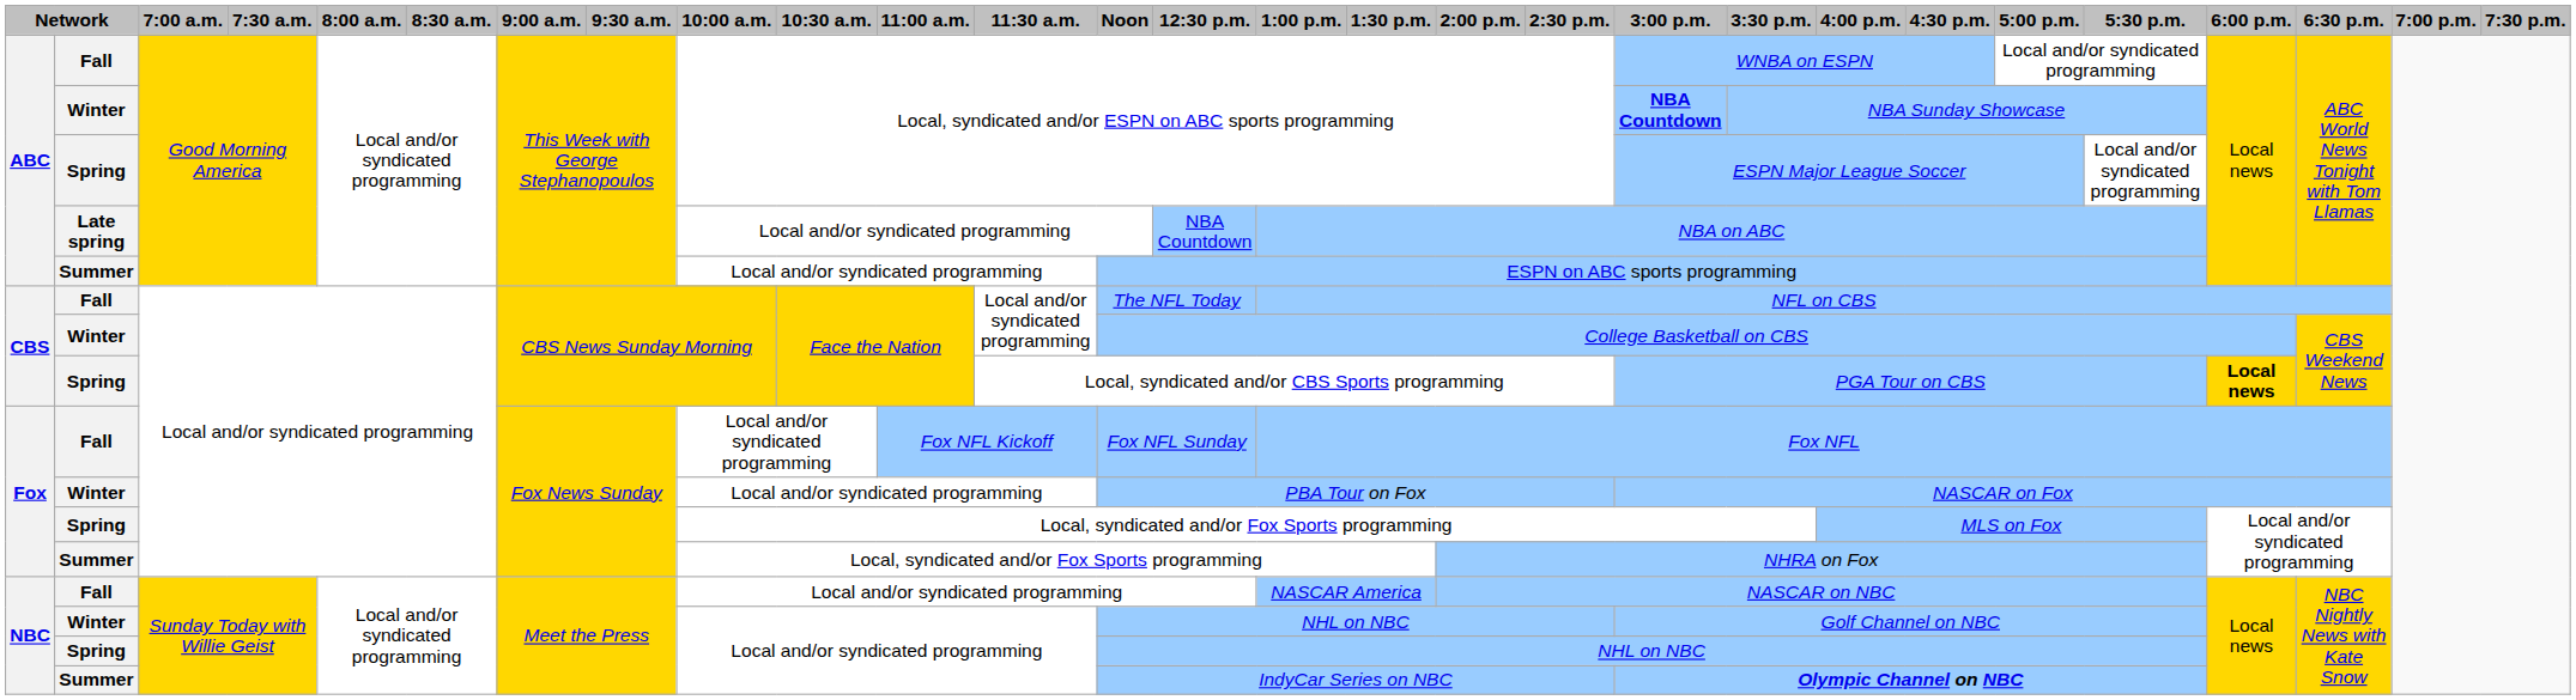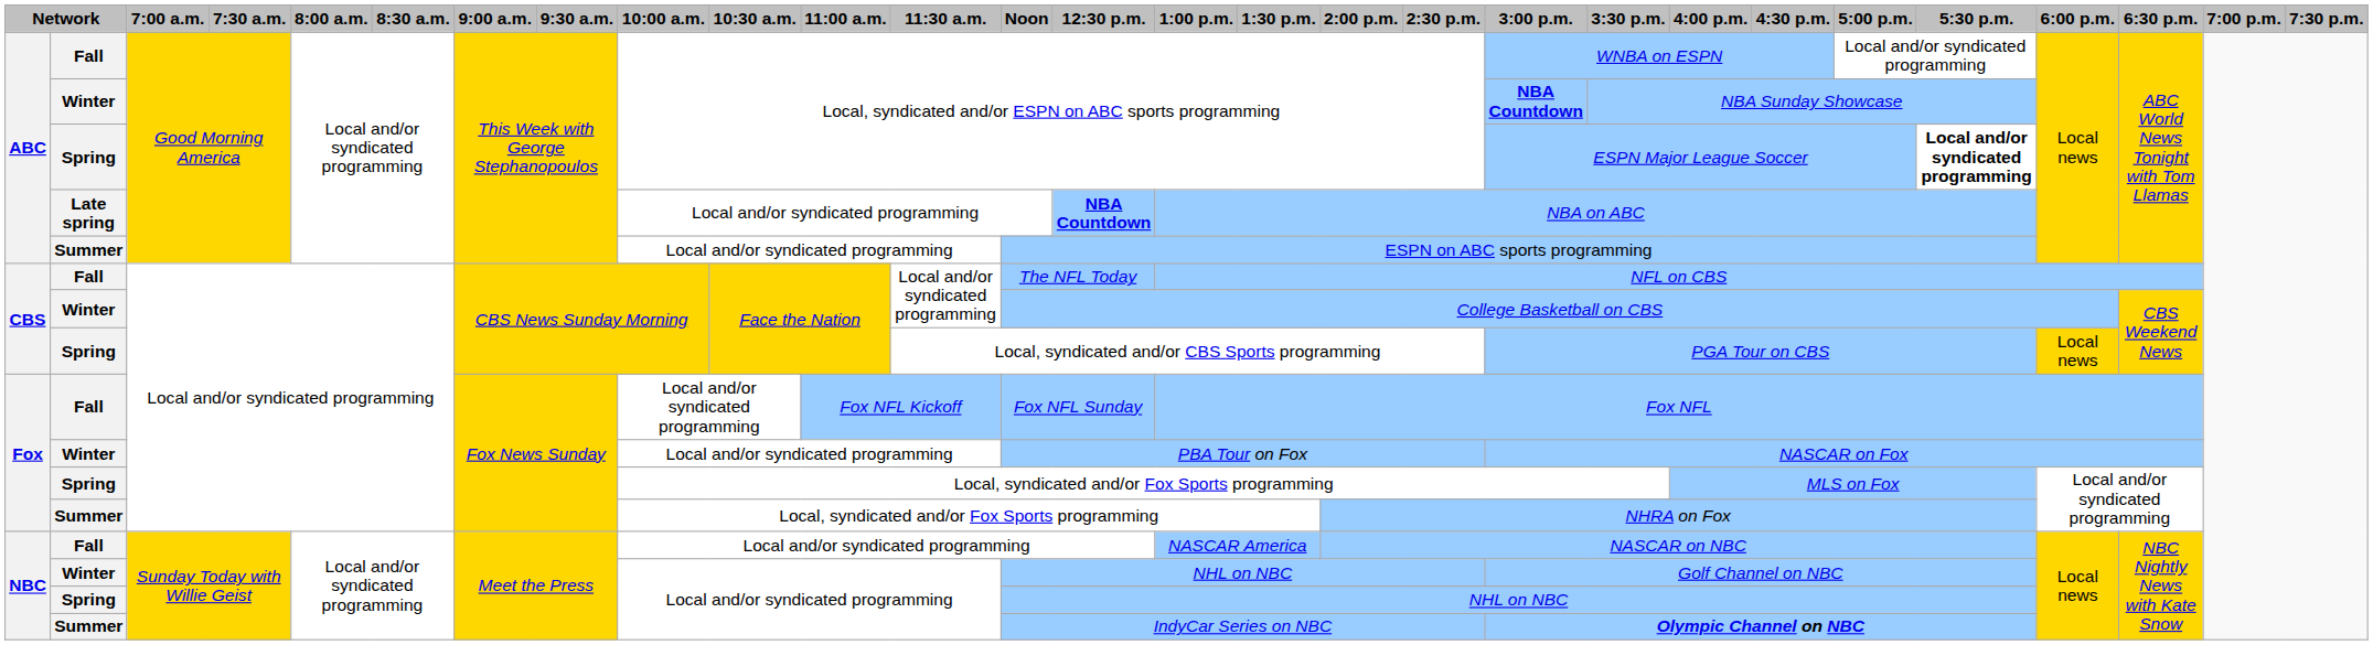ABC / Spring | 5:30 p.m.: normal -> bold
Late spring | 12:30 p.m.: normal -> bold
CBS / Spring | 6:00 p.m.: bold -> normal
